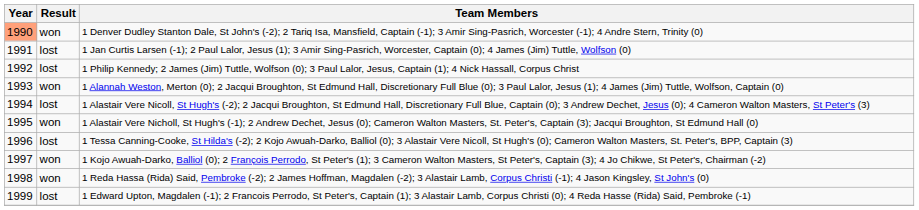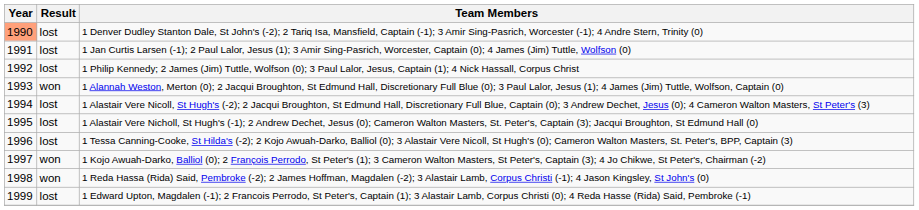row 2 | Result: won -> lost
row 7 | Result: won -> lost
